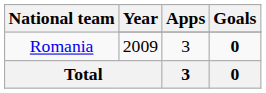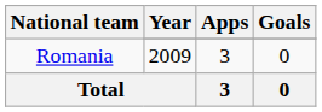2009 | Goals: bold -> normal
